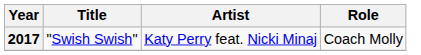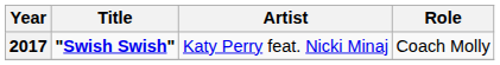2017 | Title: normal -> bold
